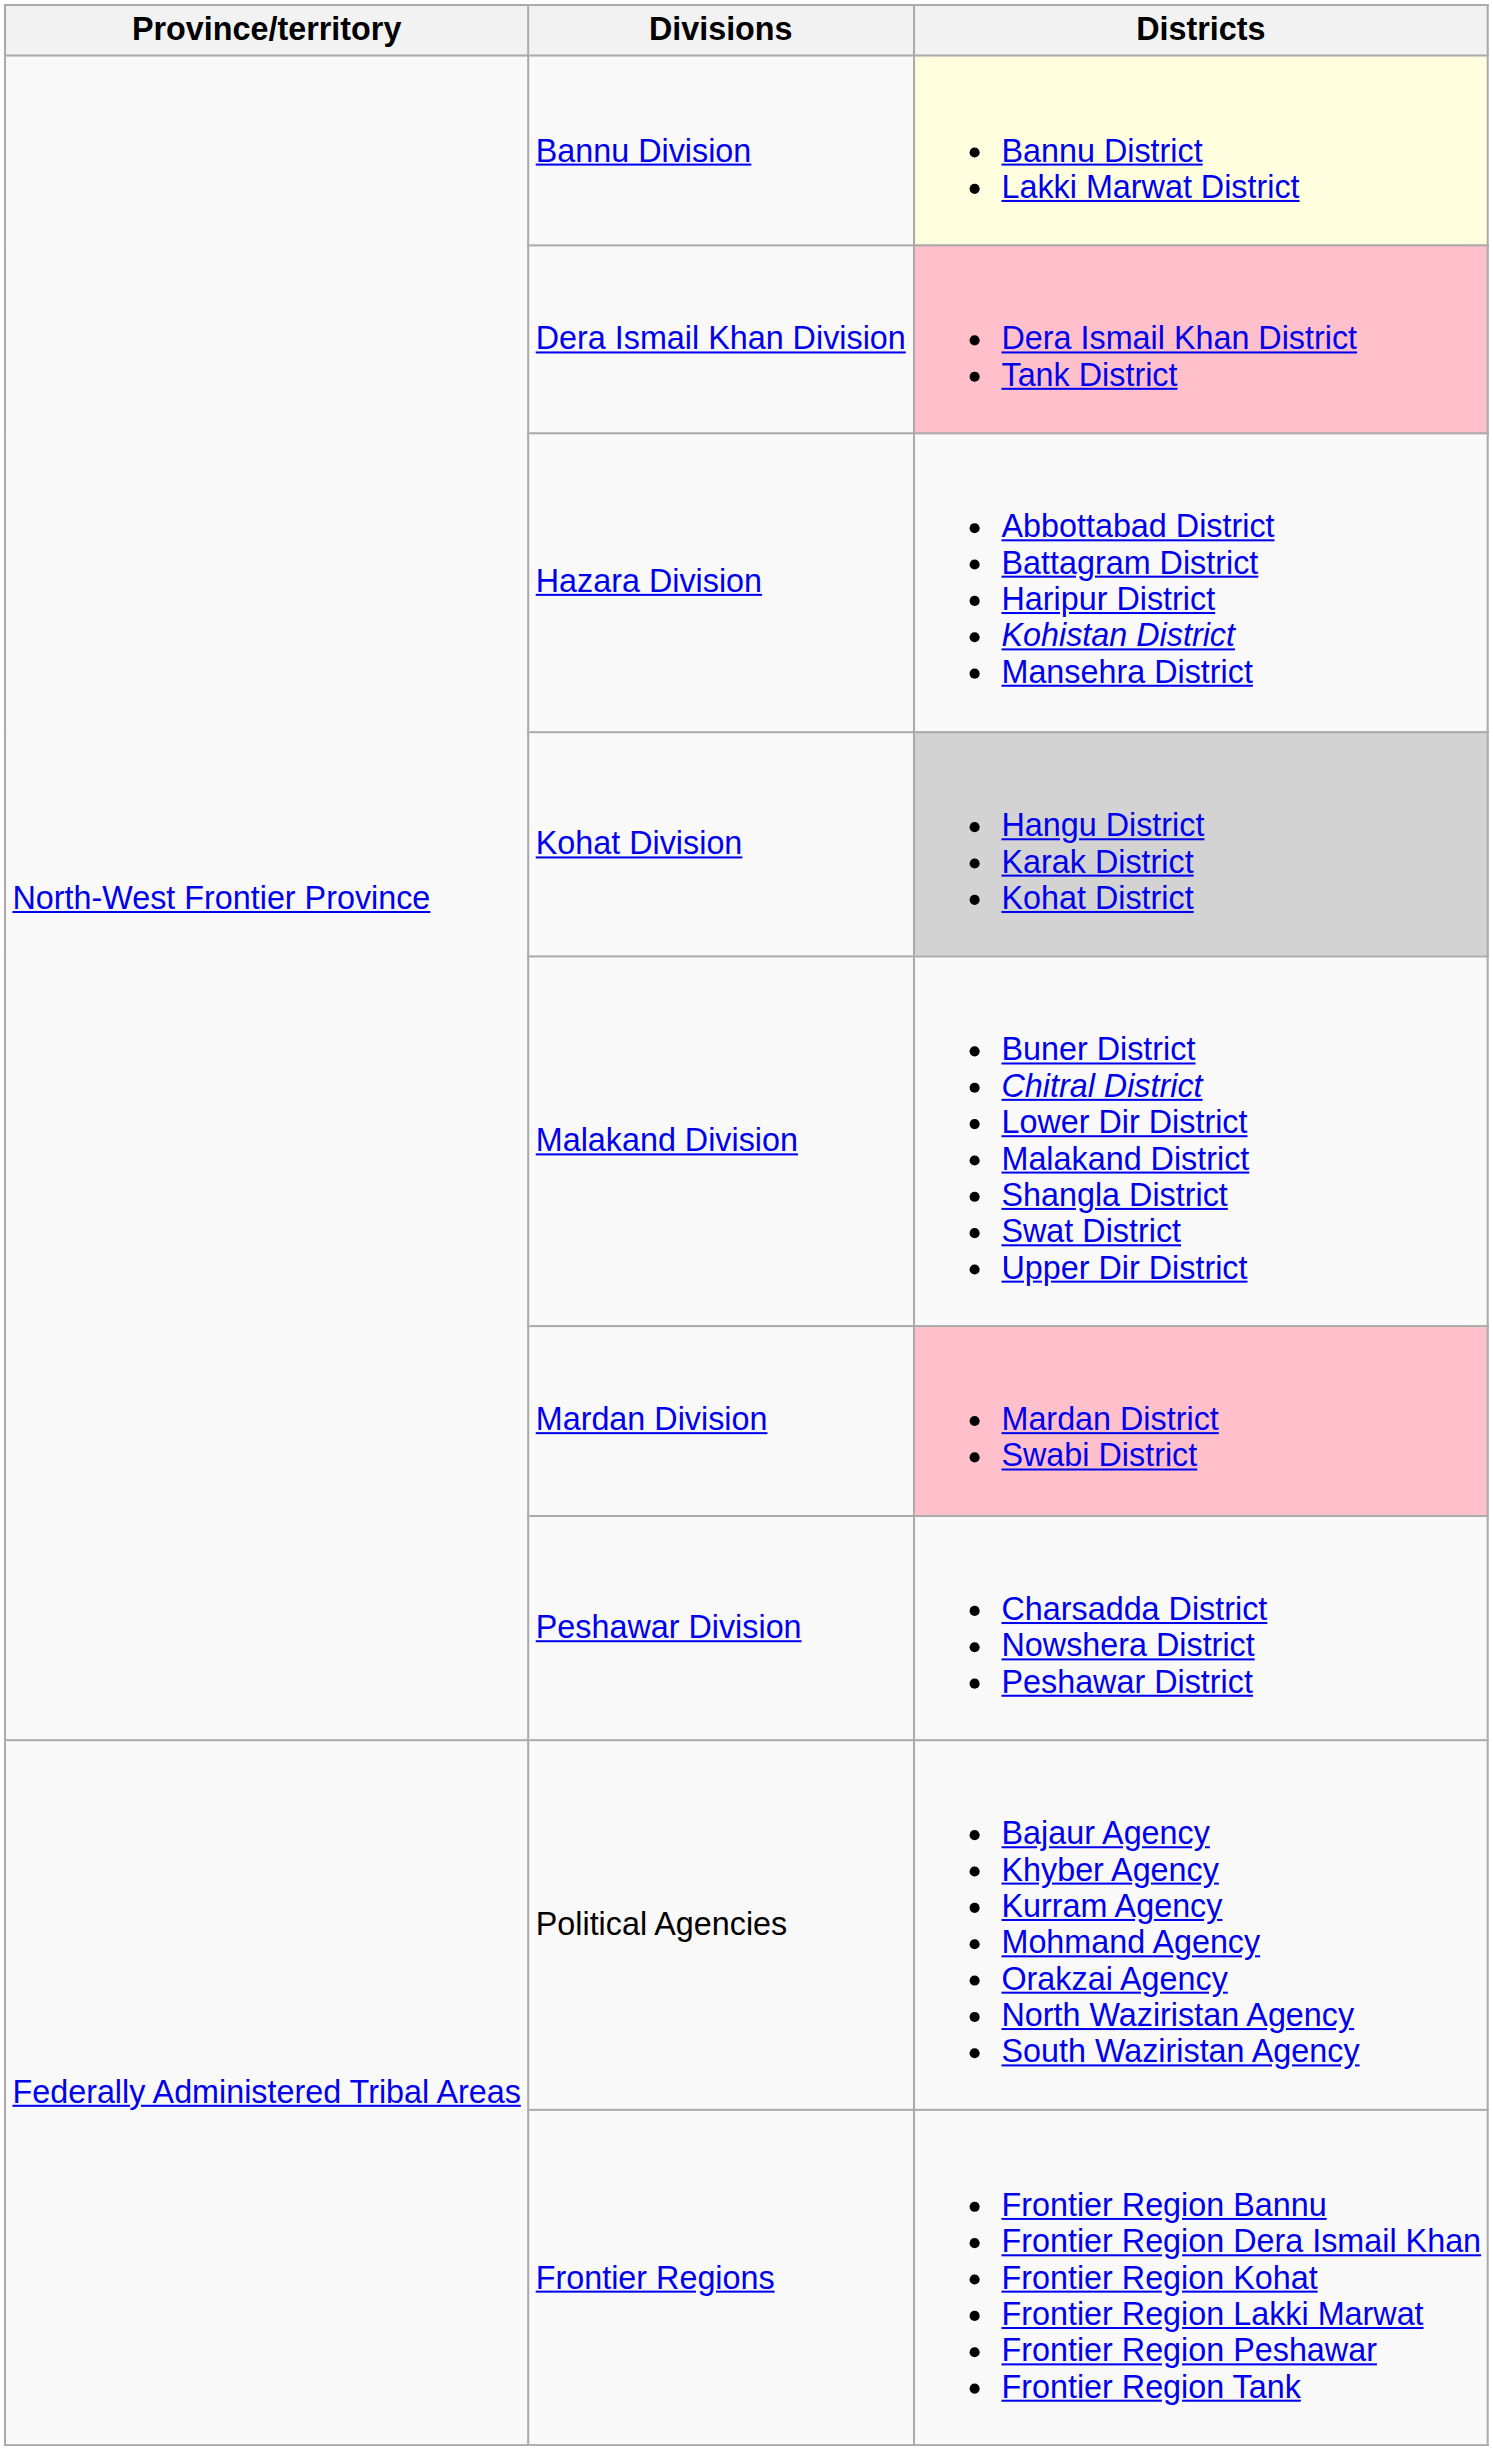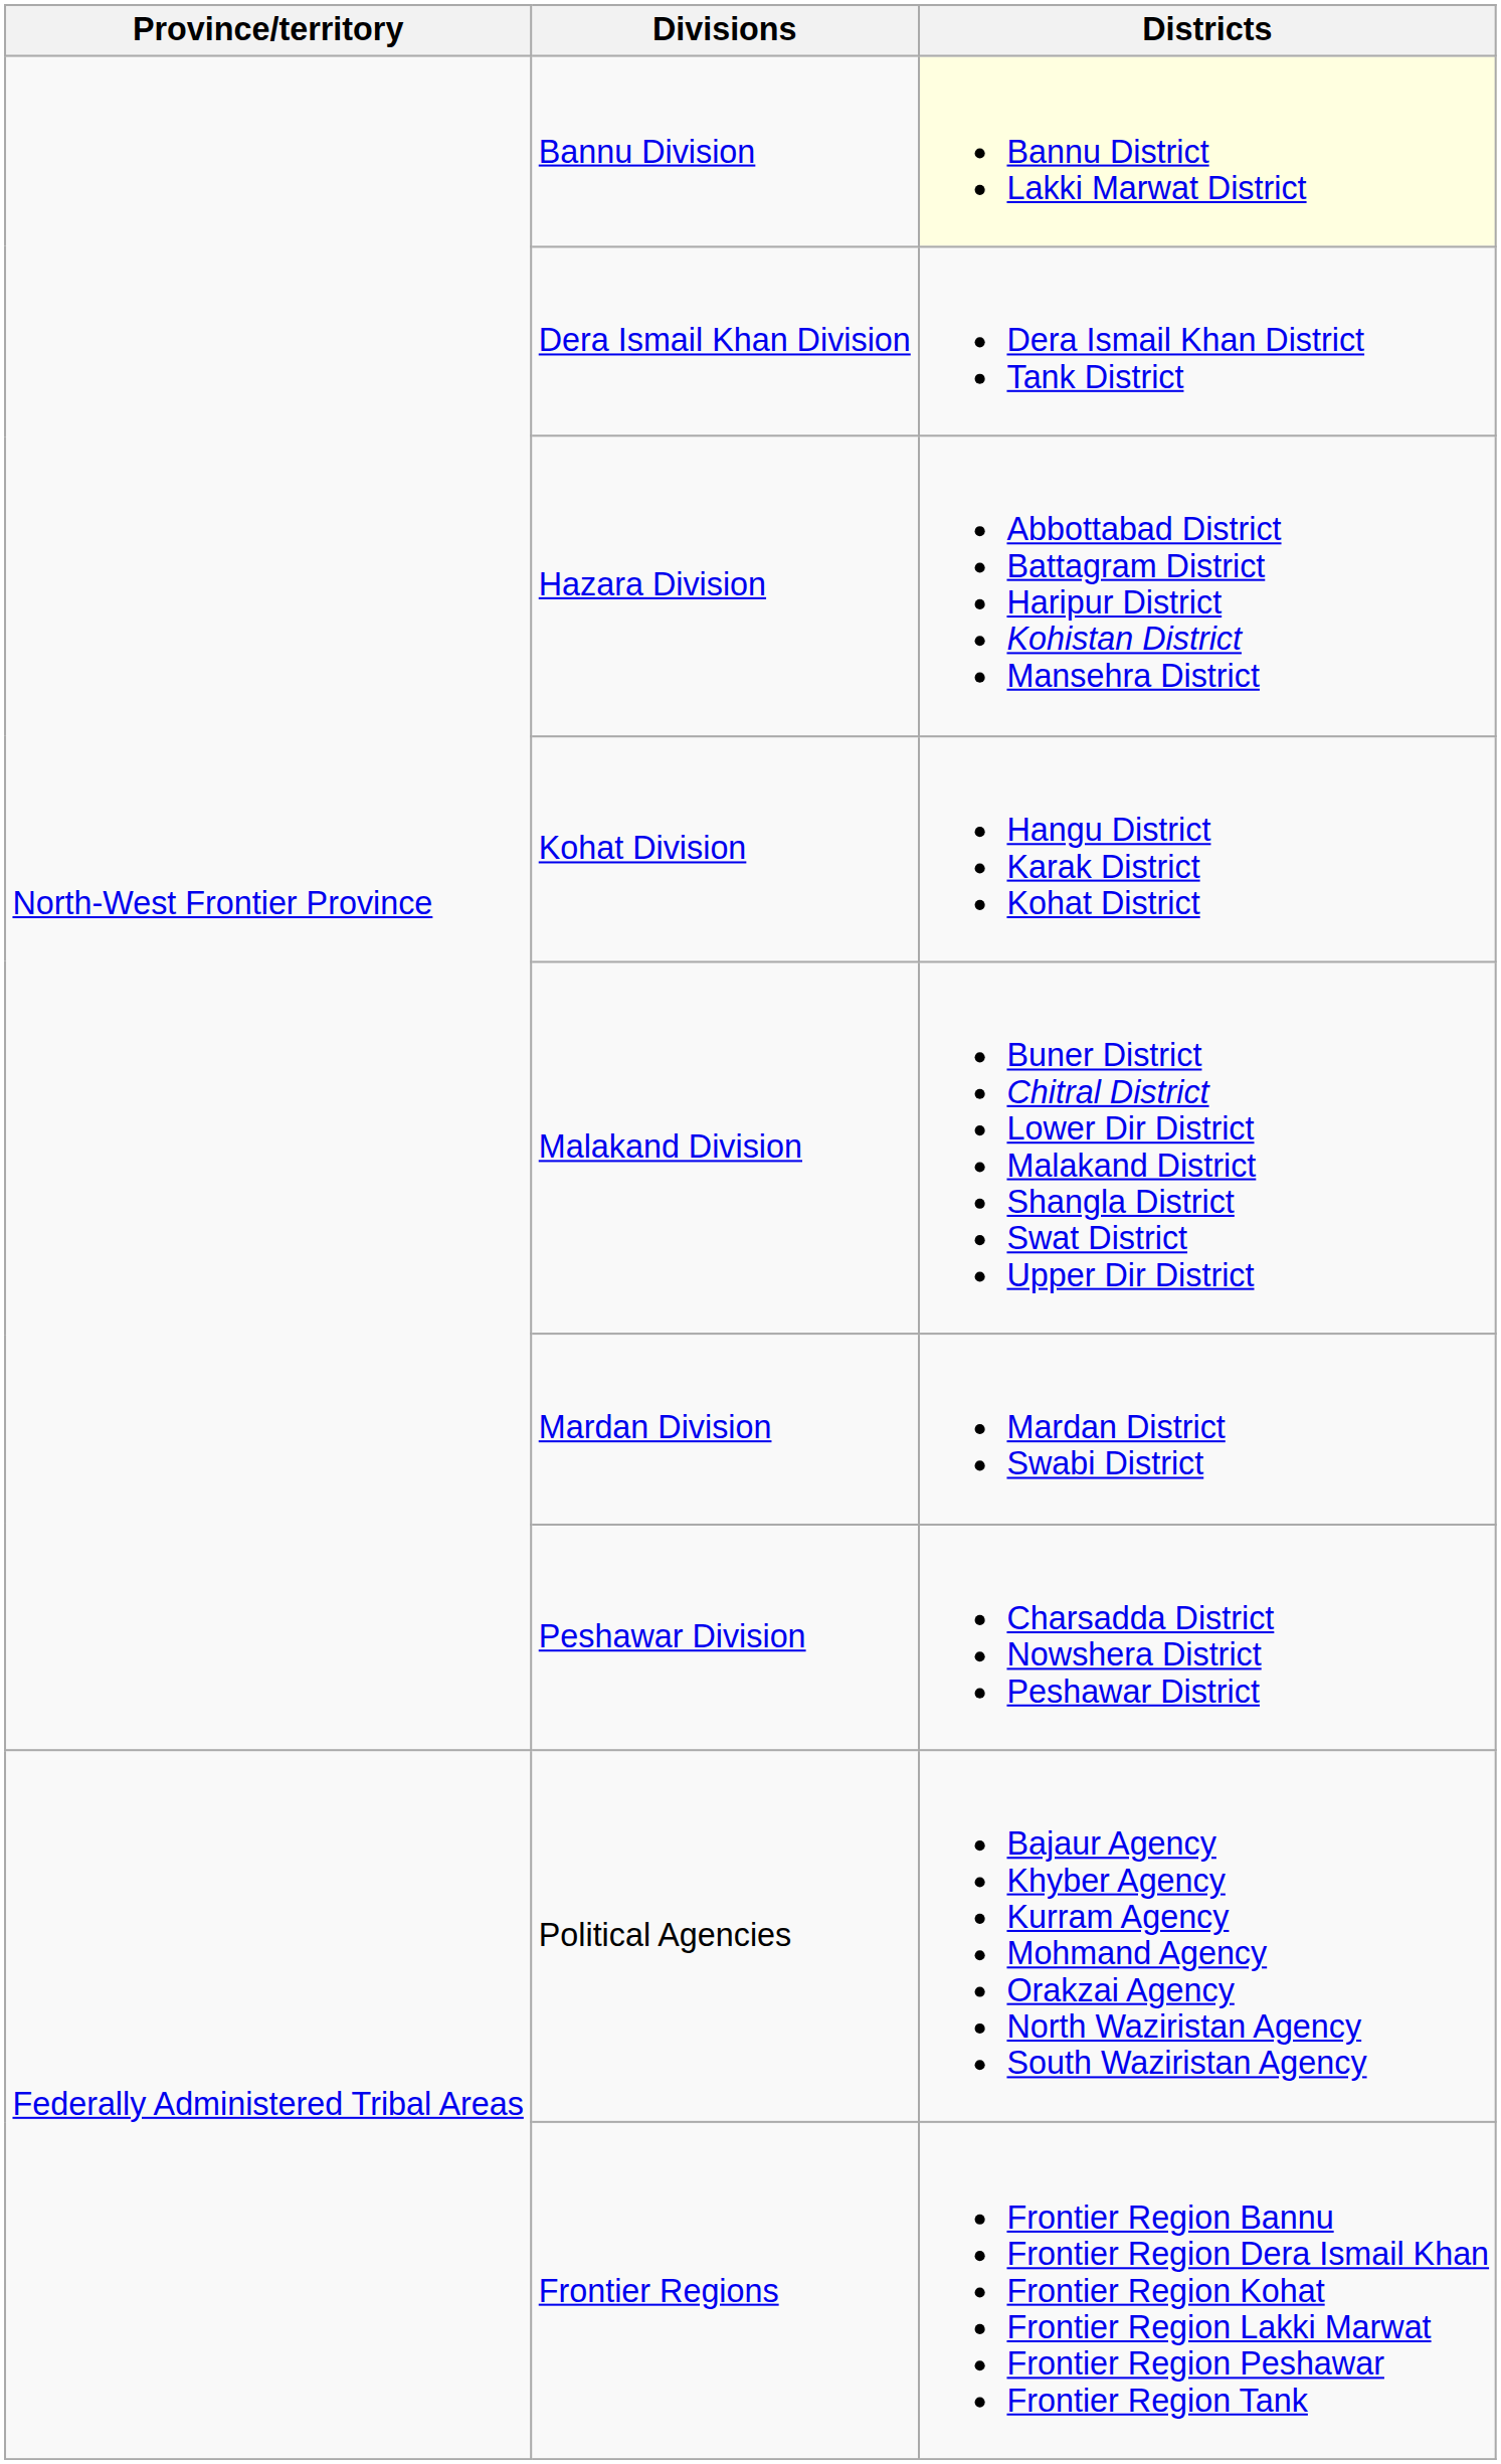Dera Ismail Khan Division | Districts: pink background -> no background
Kohat Division | Districts: lightgrey background -> no background
Mardan Division | Districts: pink background -> no background
